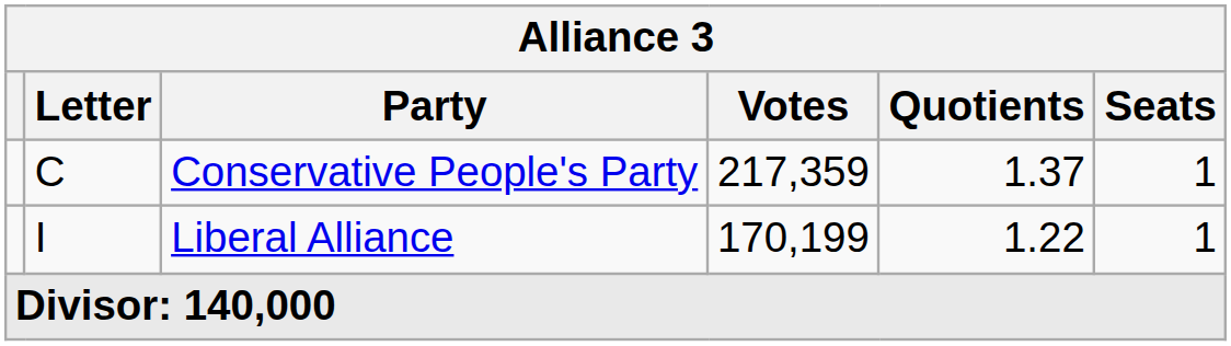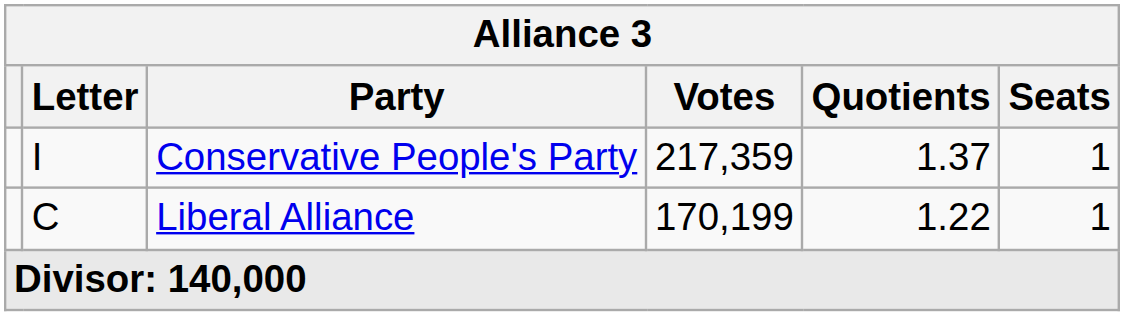Conservative People's Party | Letter: C -> I
Liberal Alliance | Letter: I -> C
